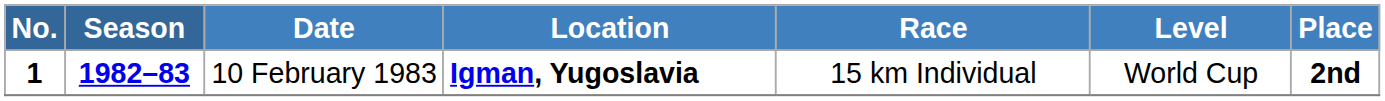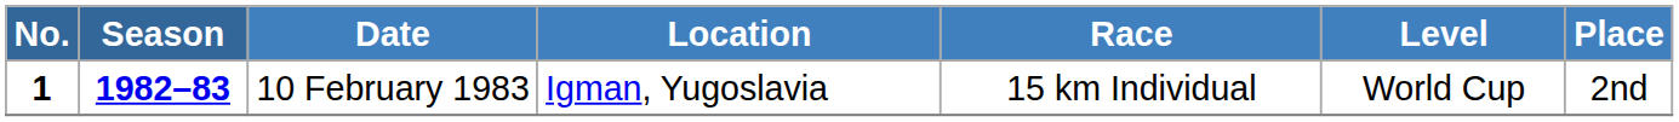10 February 1983 | Location: bold -> normal
10 February 1983 | Place: bold -> normal
